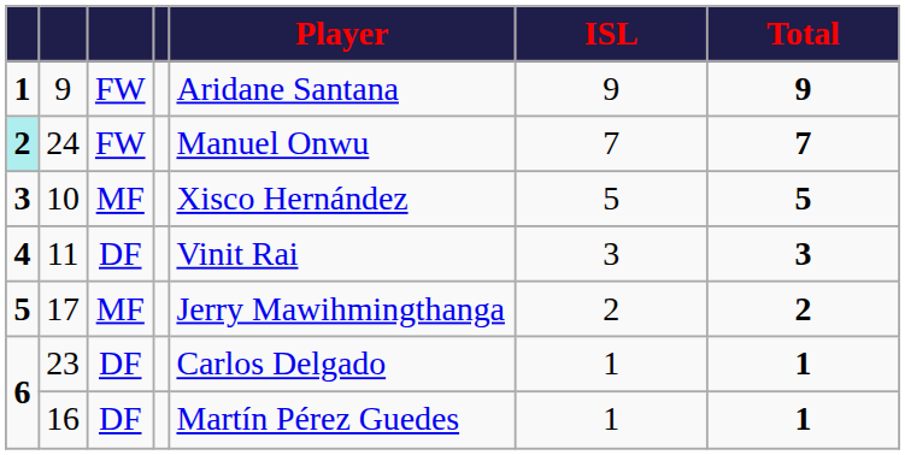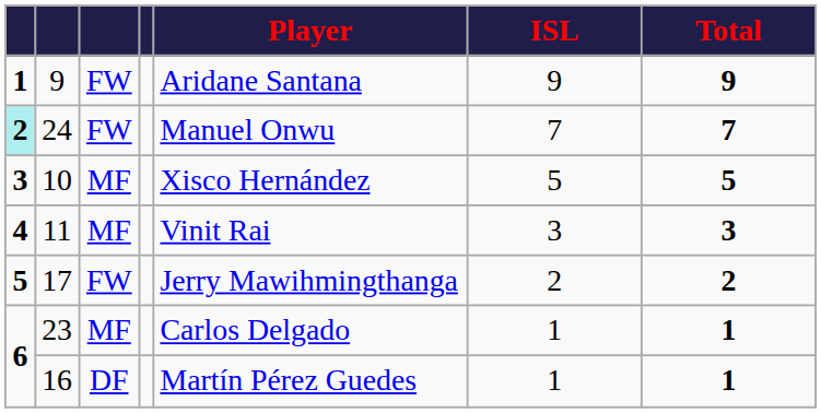11 | column 3: DF -> MF
17 | column 3: MF -> FW
23 | column 3: DF -> MF
